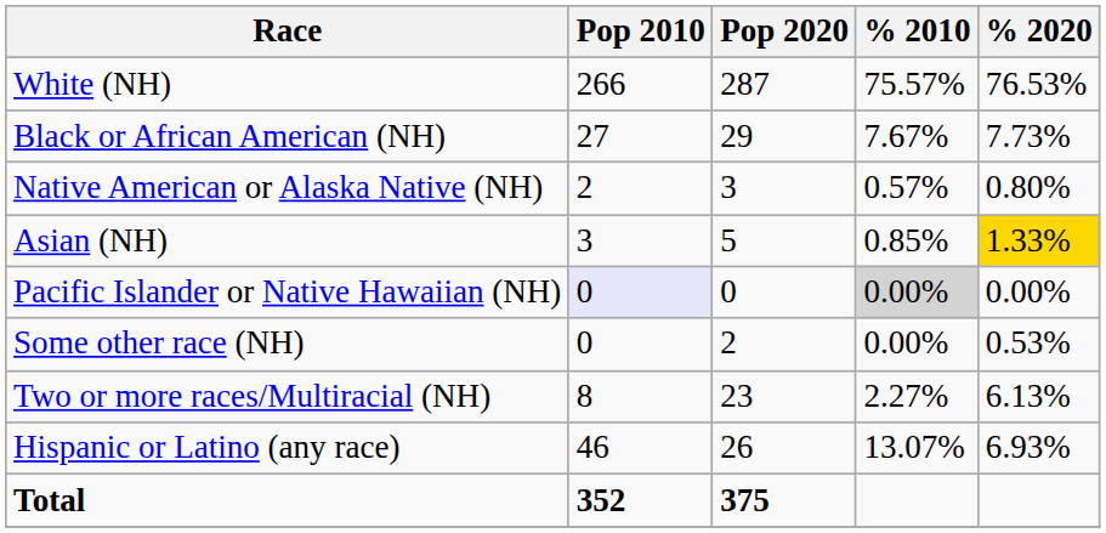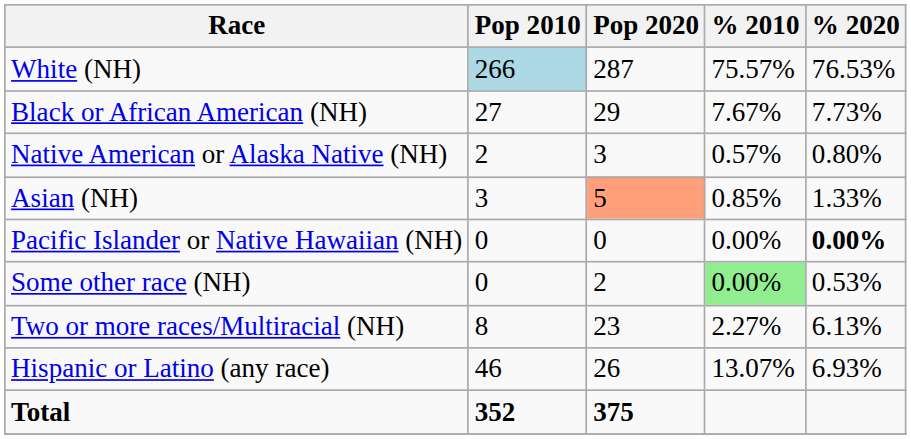White (NH) | Pop 2010: no background -> lightblue background
Asian (NH) | Pop 2020: no background -> lightsalmon background
Asian (NH) | % 2020: gold background -> no background
Pacific Islander or Native Hawaiian (NH) | Pop 2010: lavender background -> no background
Pacific Islander or Native Hawaiian (NH) | % 2010: lightgrey background -> no background
Pacific Islander or Native Hawaiian (NH) | % 2020: normal -> bold
Some other race (NH) | % 2010: no background -> lightgreen background
